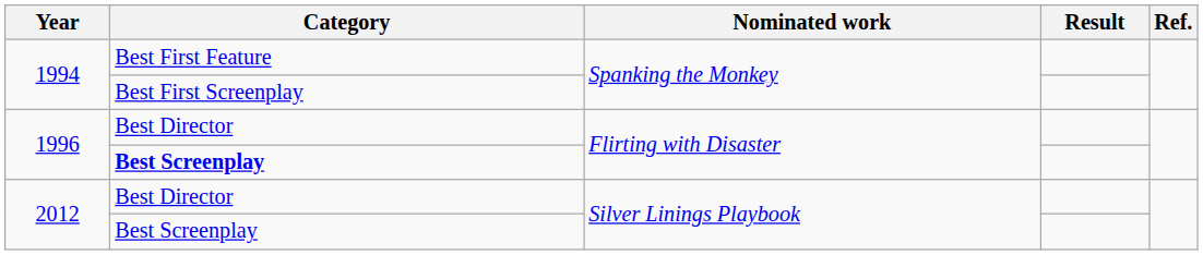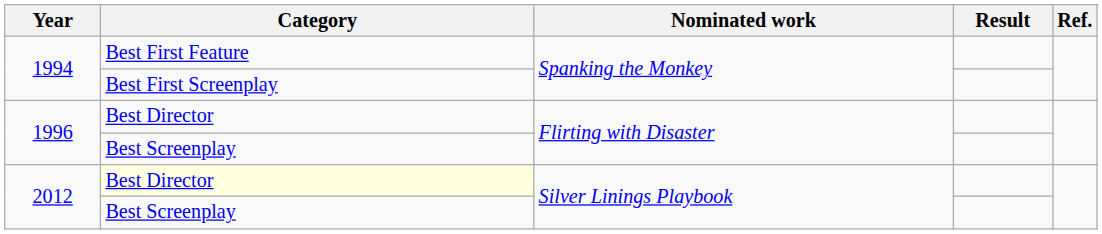1996 / Best Screenplay | Category: bold -> normal
2012 / Best Director | Category: no background -> lightyellow background
